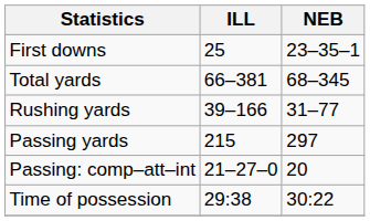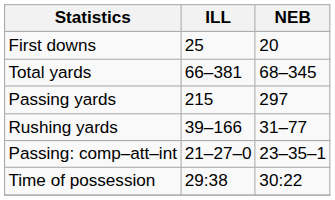First downs | NEB: 23–35–1 -> 20
rows swapped: Rushing yards <-> Passing yards
Passing: comp–att–int | NEB: 20 -> 23–35–1
